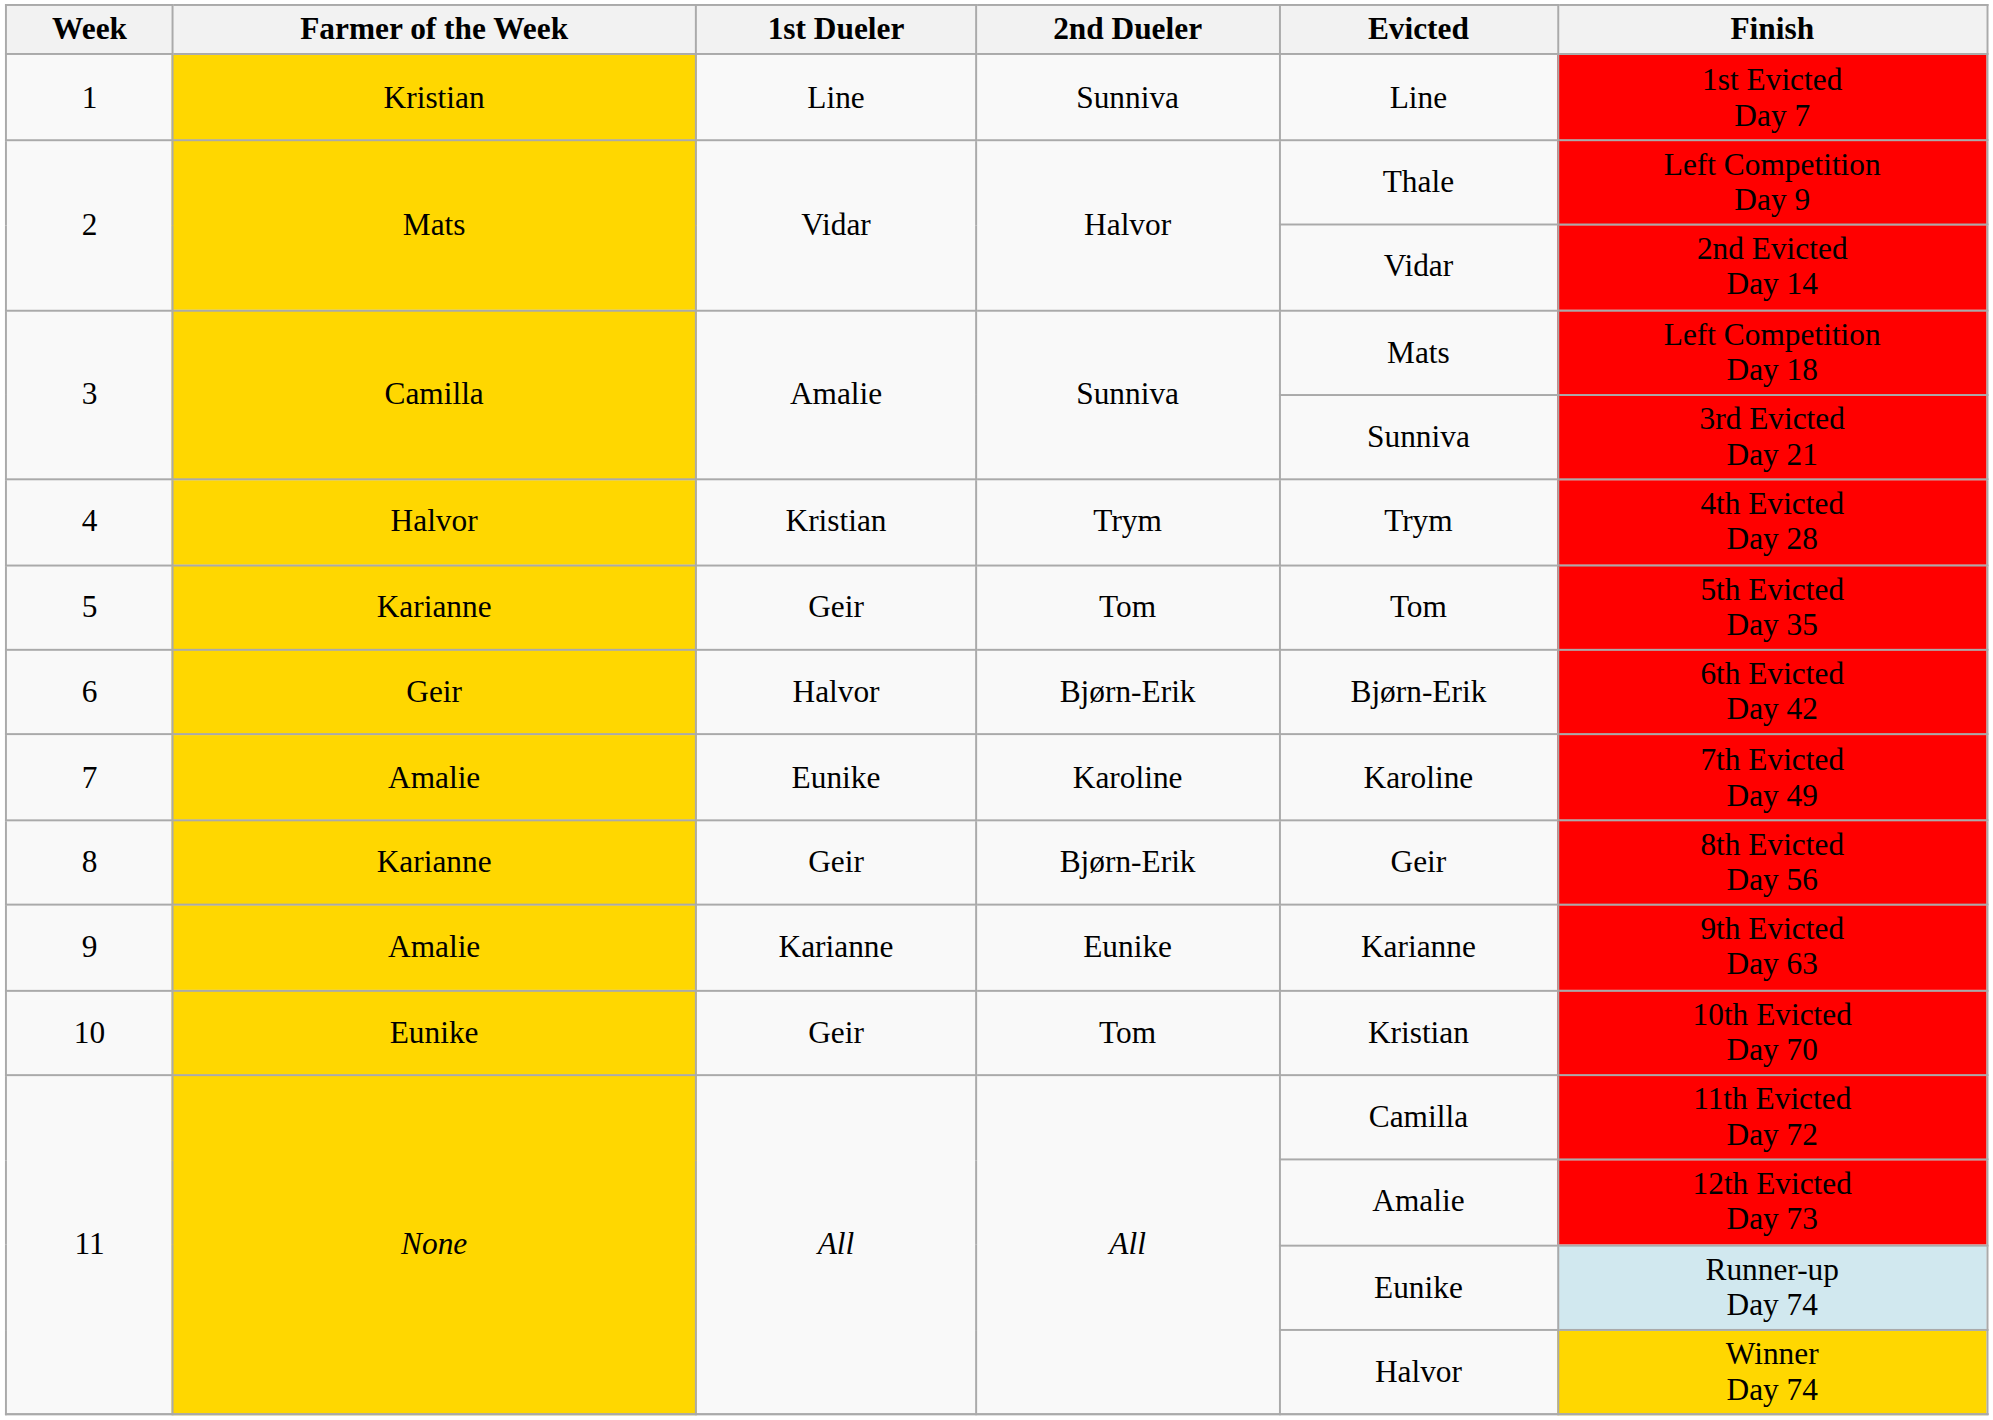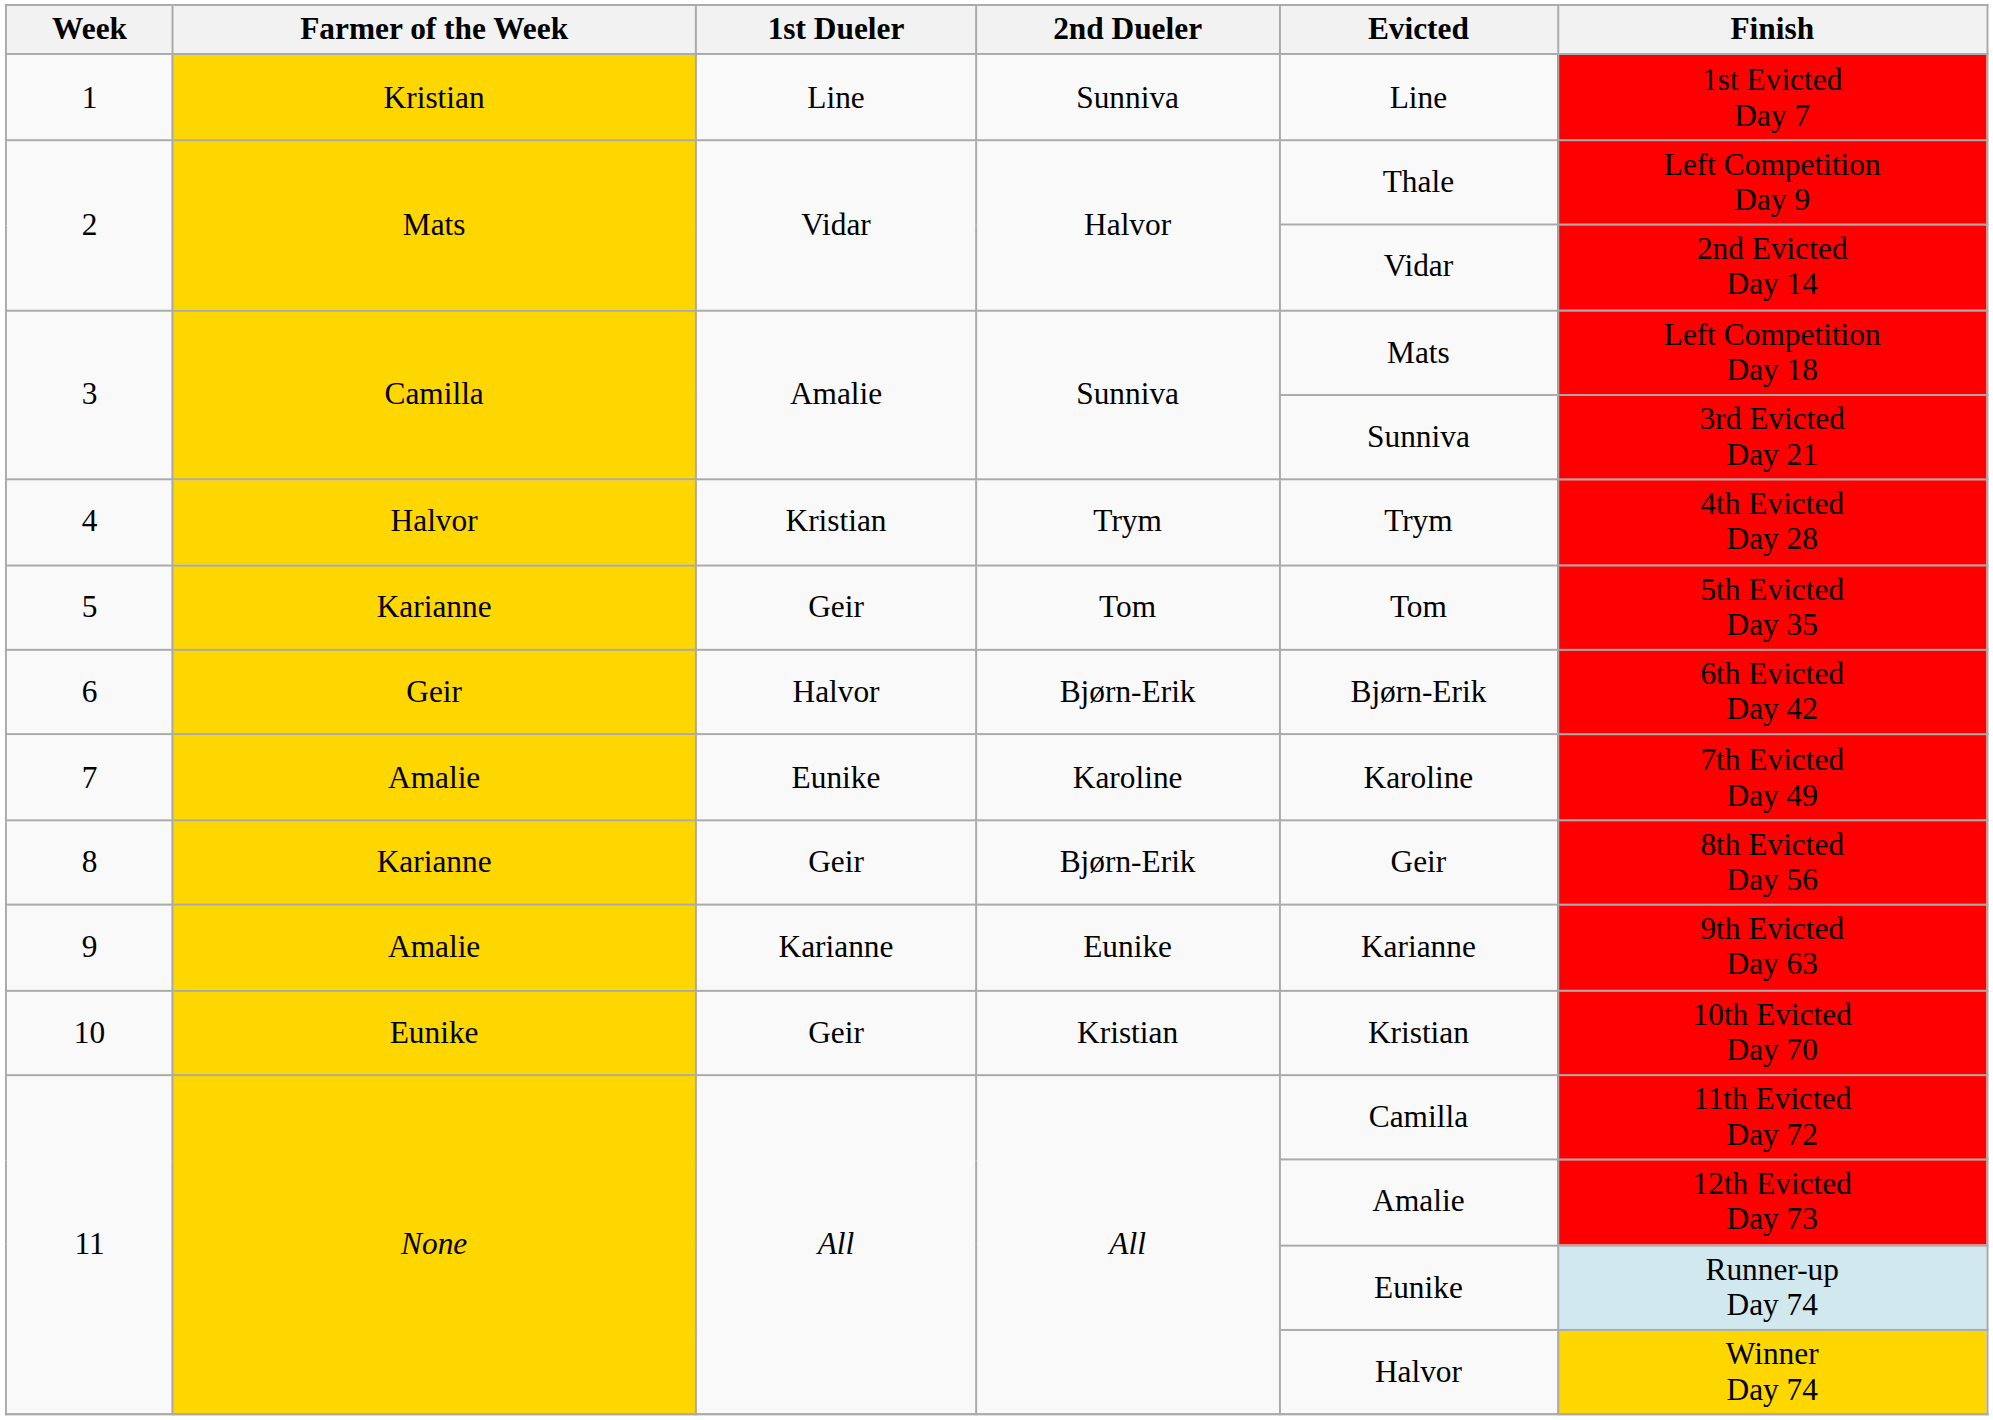10 | 2nd Dueler: Tom -> Kristian
